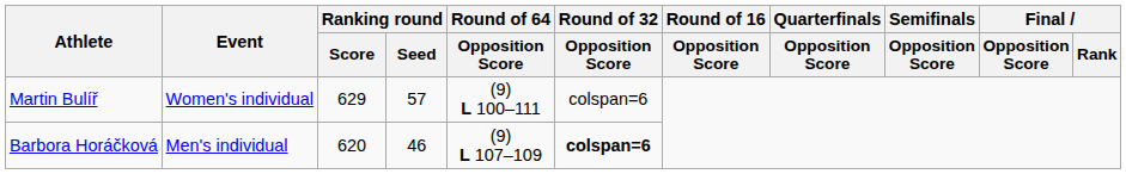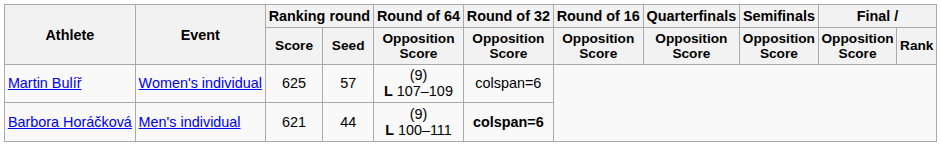Martin Bulíř | Ranking round / Score: 629 -> 625
Martin Bulíř | Round of 64 / Opposition Score: (9) L 100–111 -> (9) L 107–109
Barbora Horáčková | Ranking round / Score: 620 -> 621
Barbora Horáčková | Ranking round / Seed: 46 -> 44
Barbora Horáčková | Round of 64 / Opposition Score: (9) L 107–109 -> (9) L 100–111
